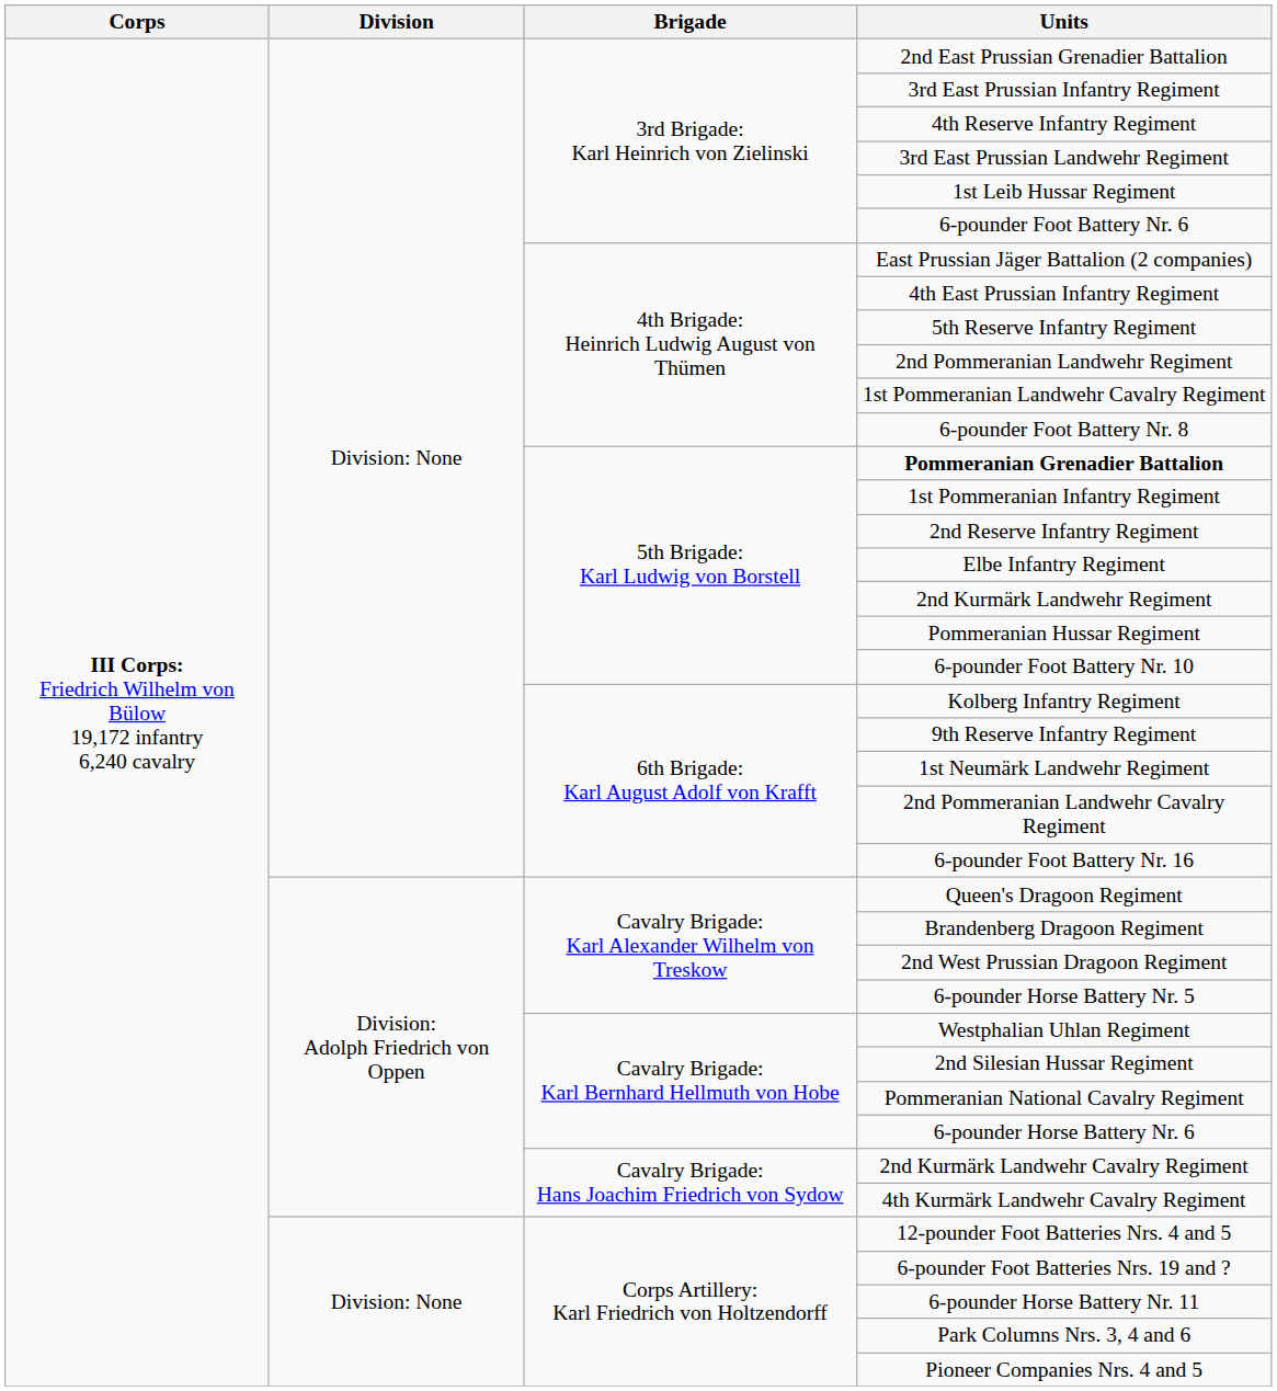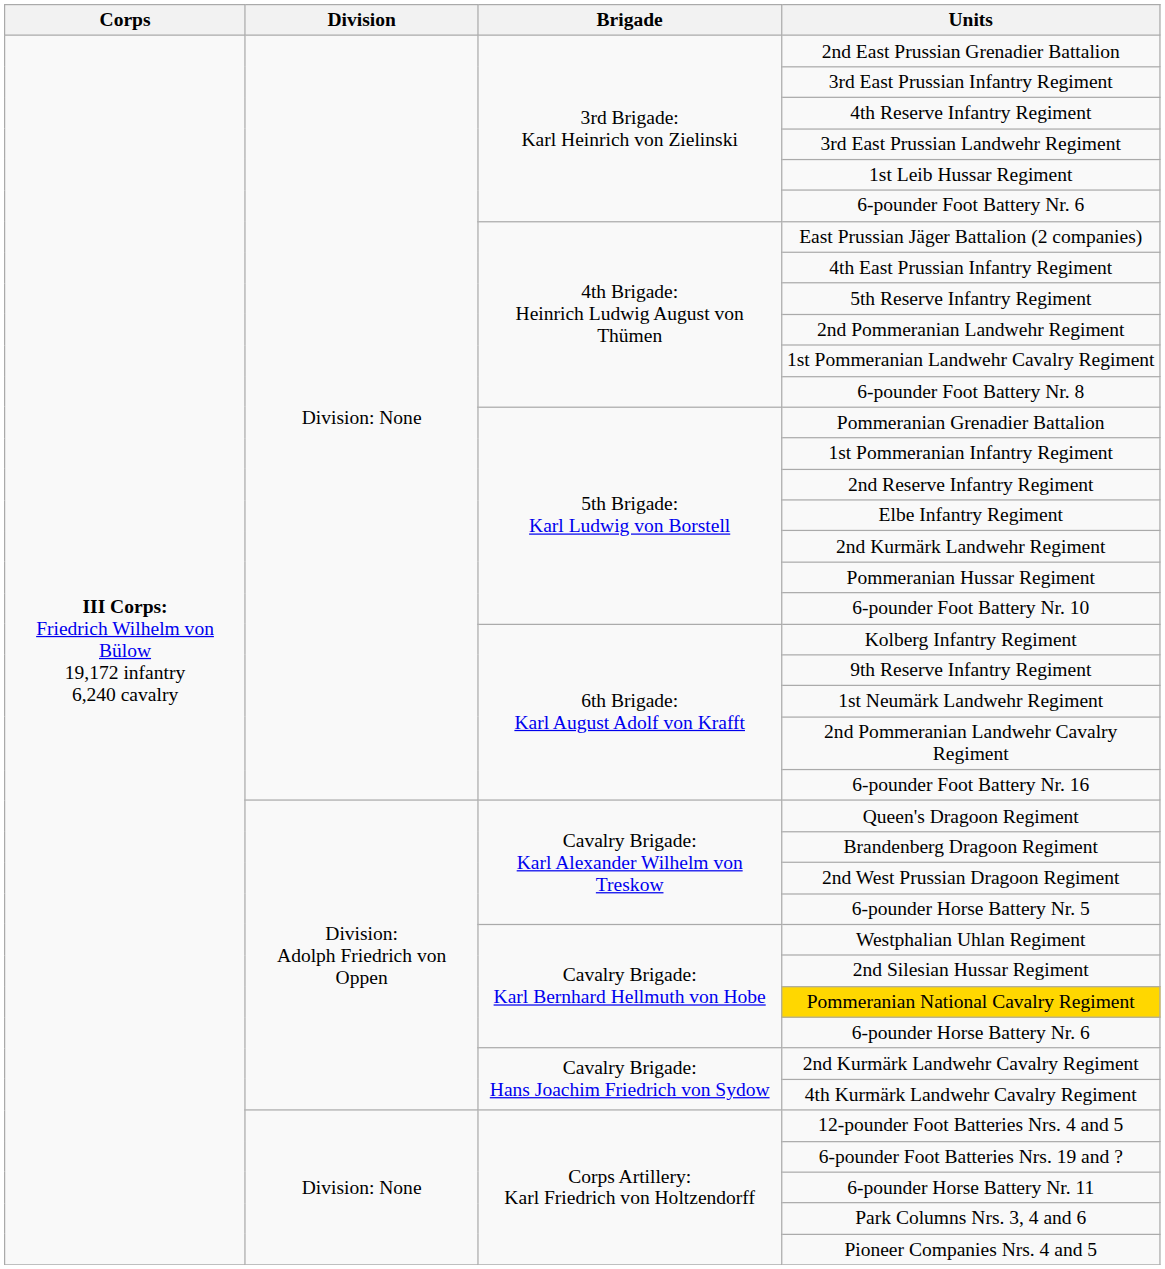Pommeranian Grenadier Battalion | Units: bold -> normal
Pommeranian National Cavalry Regiment | Units: no background -> gold background
